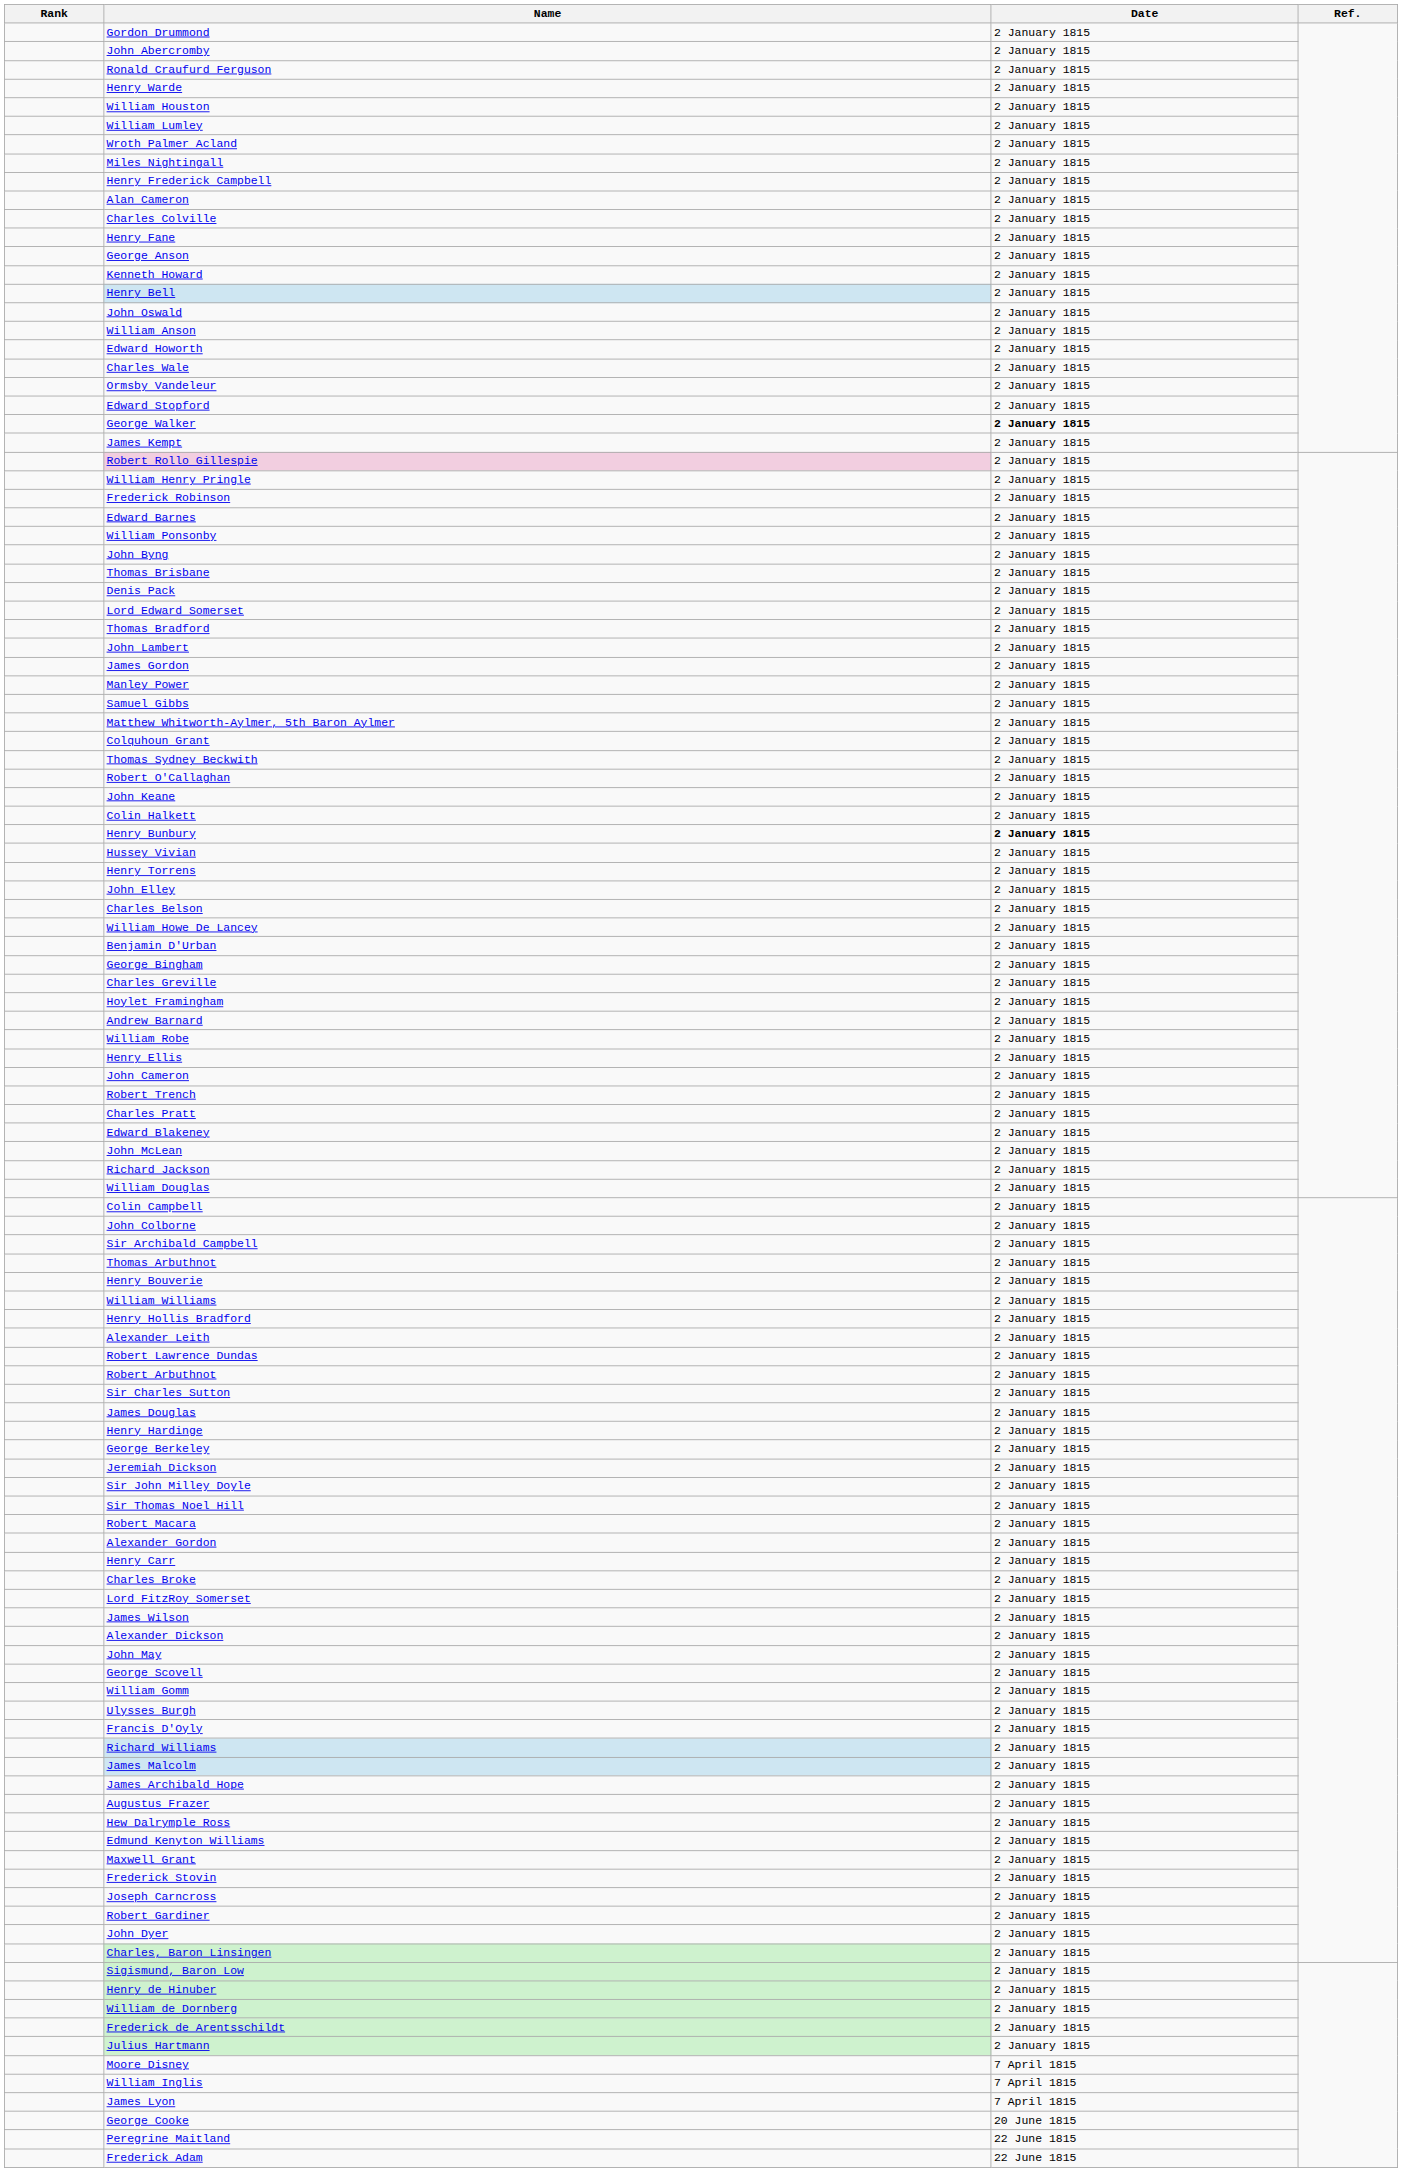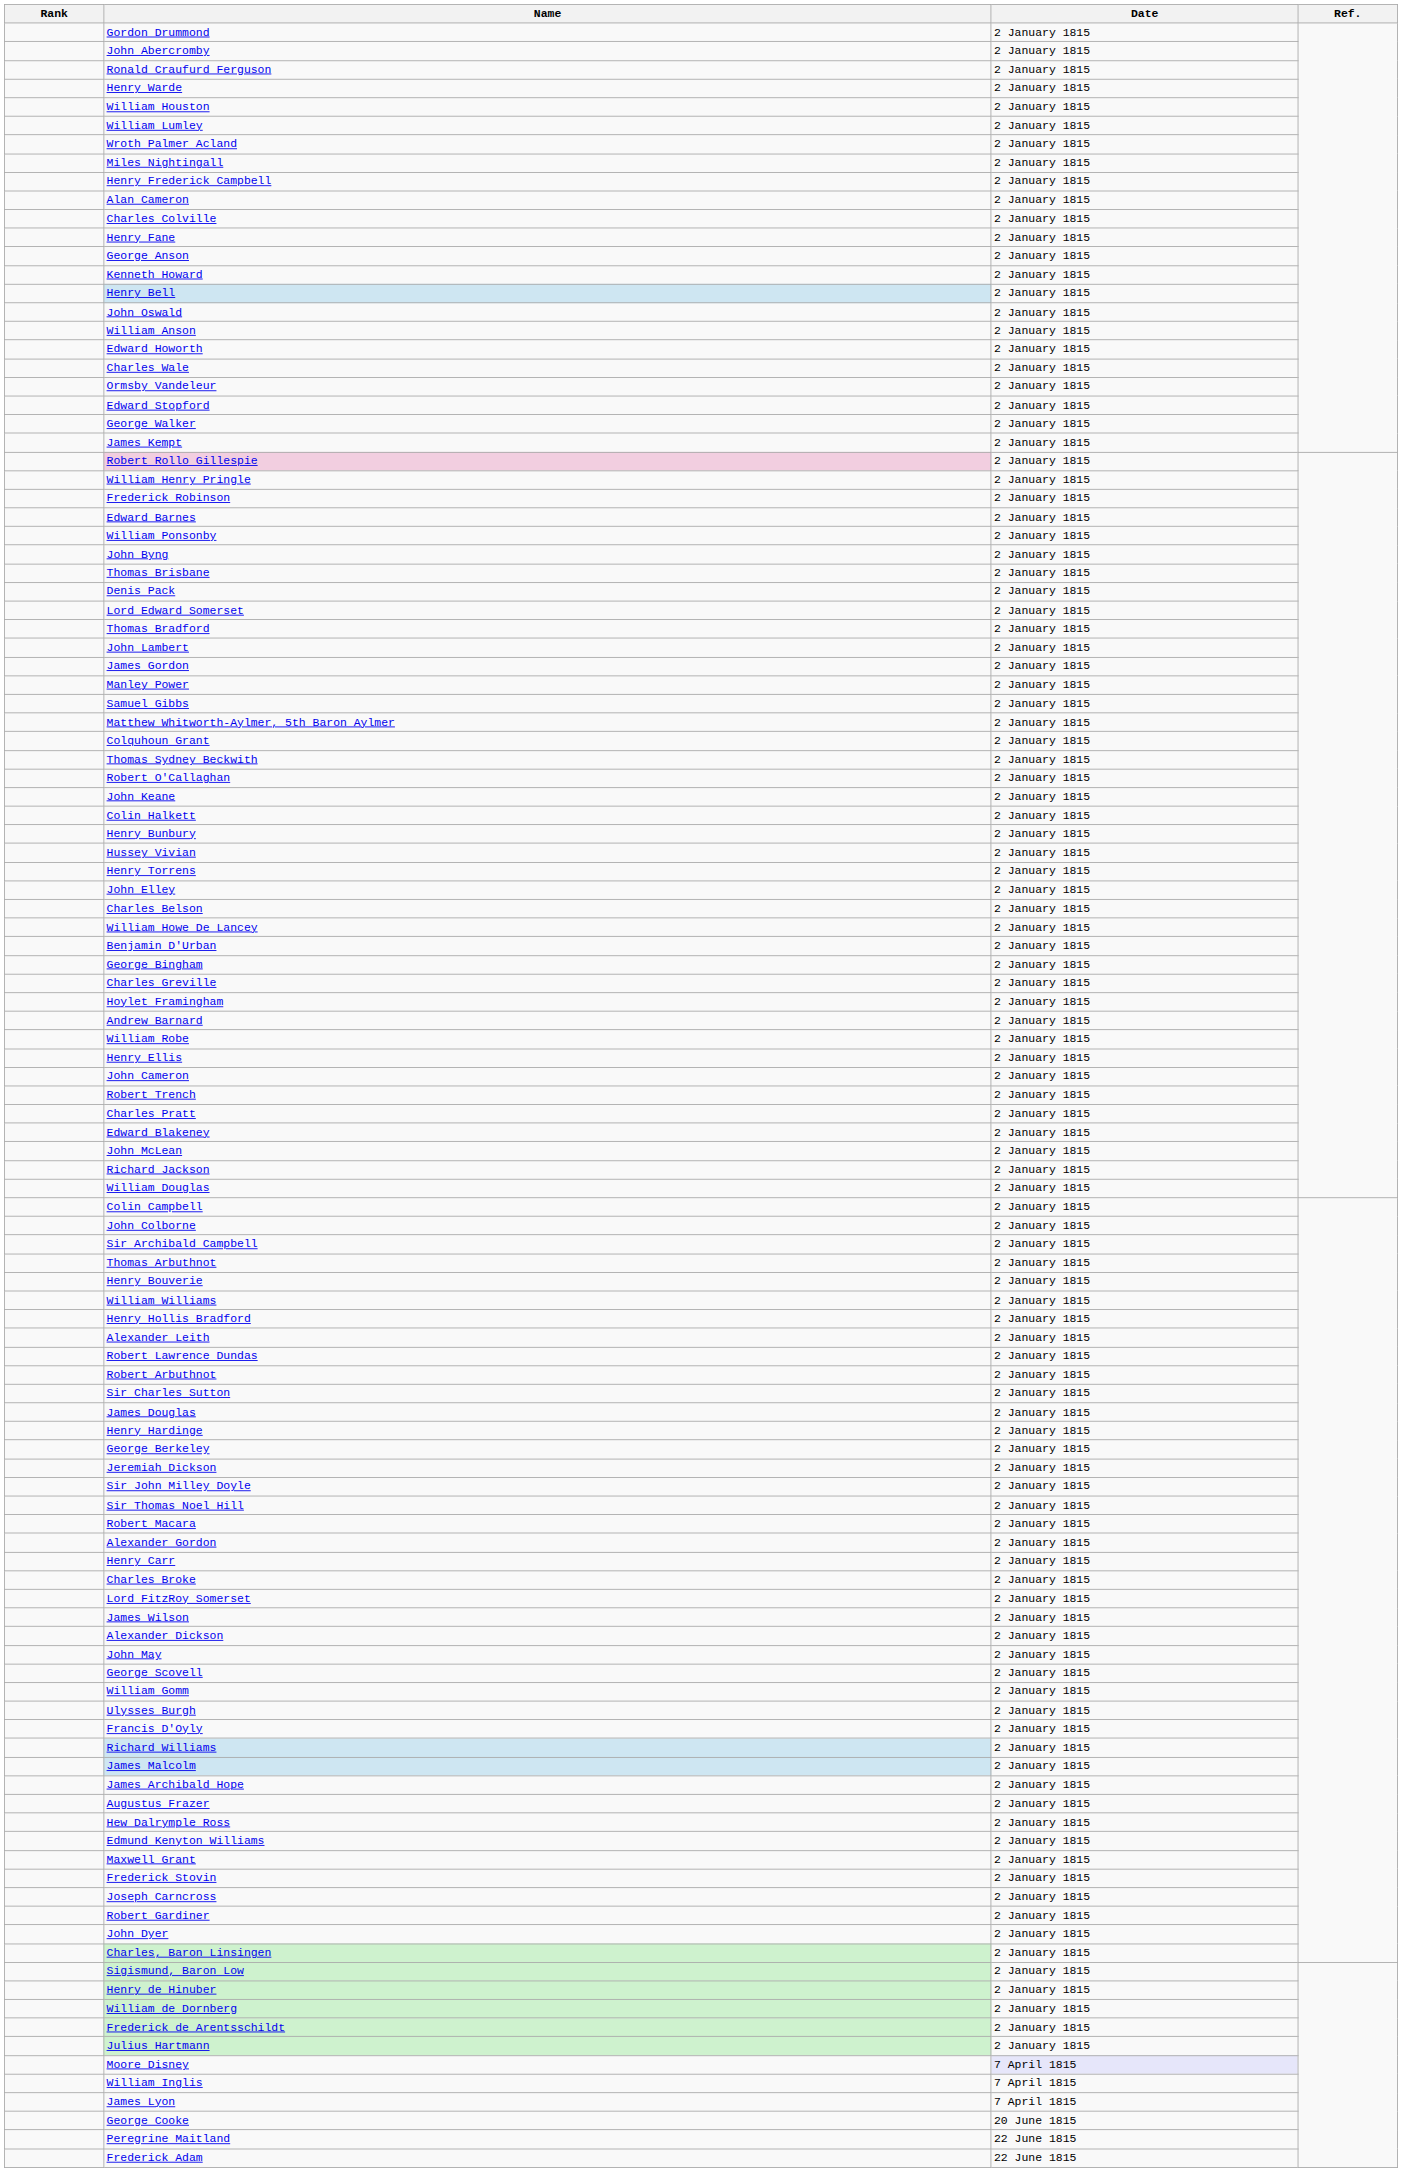George Walker | Date: bold -> normal
Henry Bunbury | Date: bold -> normal
Moore Disney | Date: no background -> lavender background
